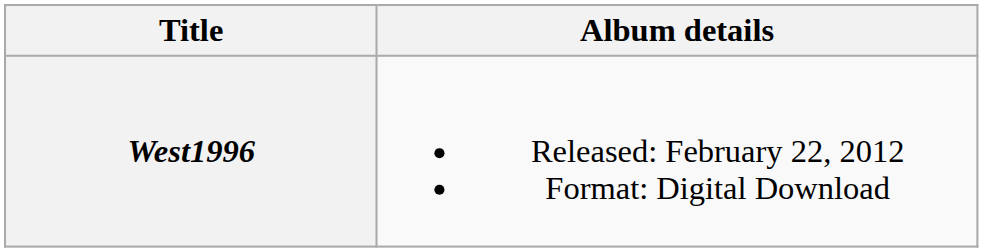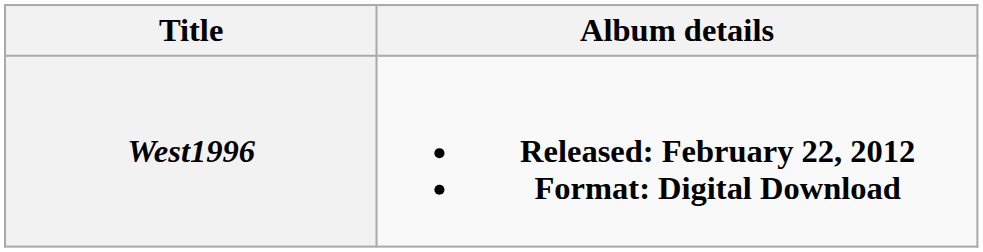West1996 | Album details: normal -> bold
